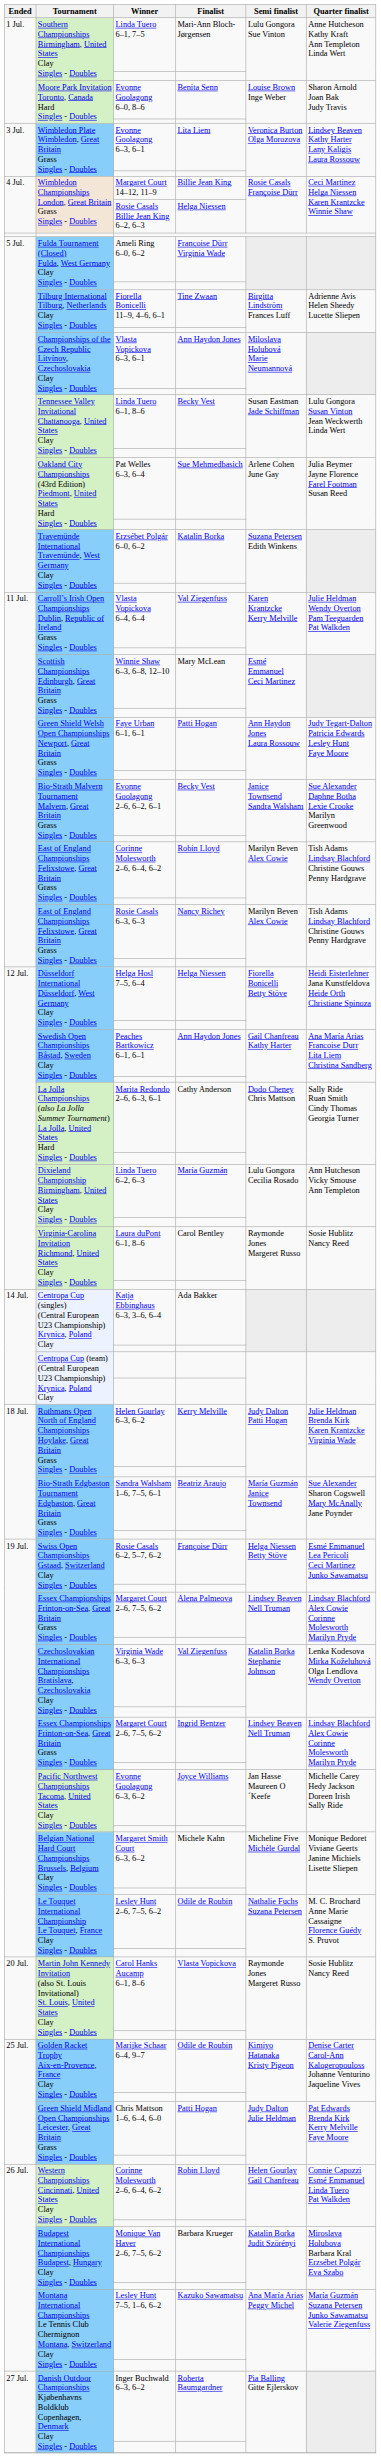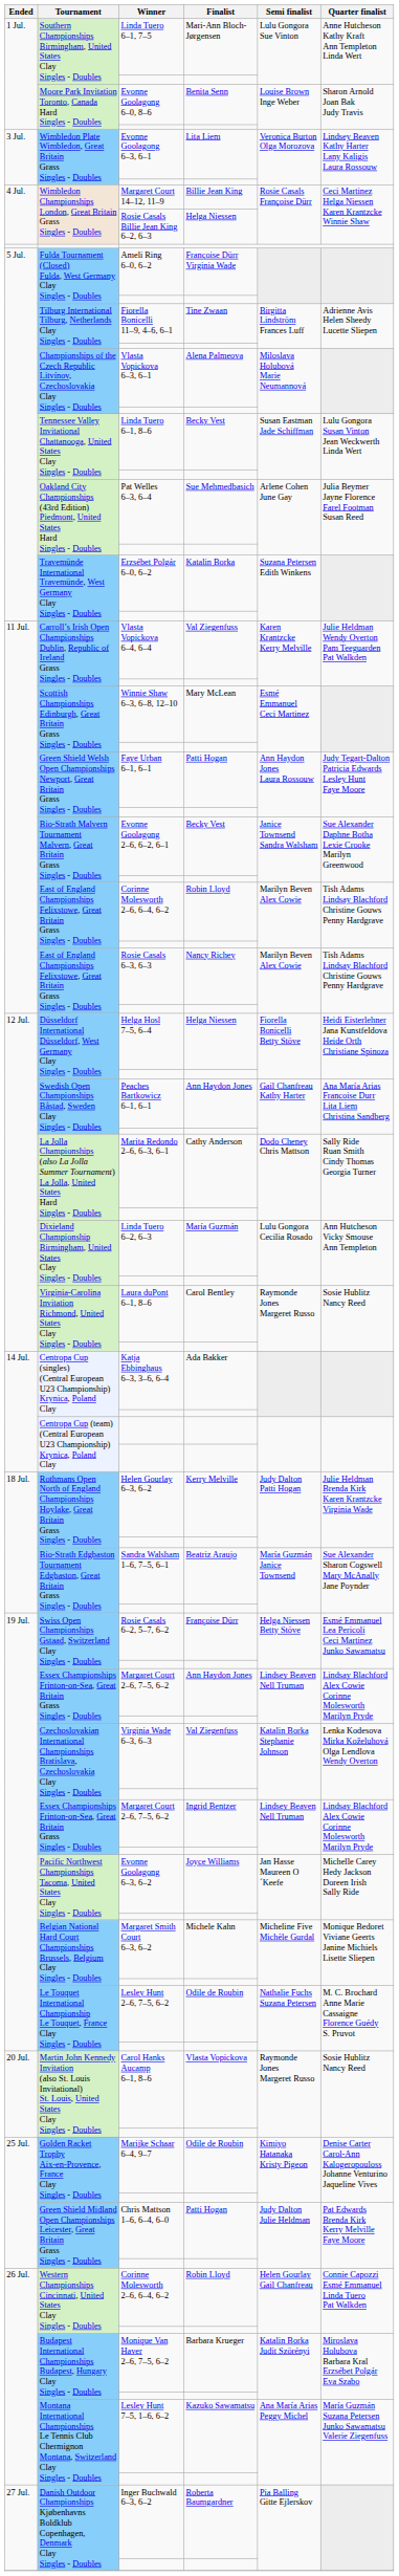row 15 | Finalist: Ann Haydon Jones -> Alena Palmeova
row 55 | Finalist: Alena Palmeova -> Ann Haydon Jones
